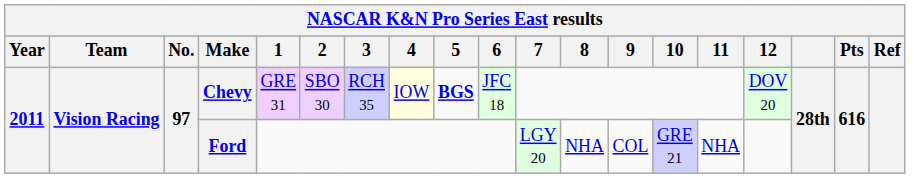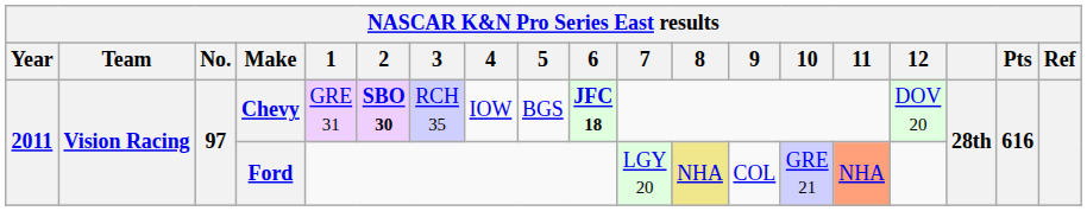Chevy | 2: normal -> bold
Chevy | 4: lightyellow background -> no background
Chevy | 5: bold -> normal
Chevy | 6: normal -> bold
Ford | 8: no background -> khaki background
Ford | 11: no background -> lightsalmon background
